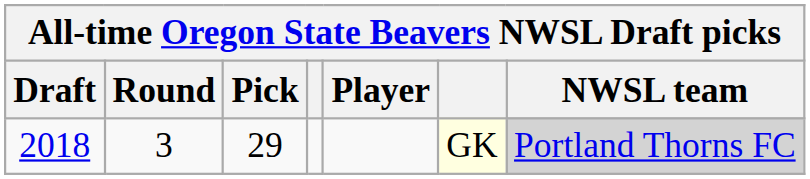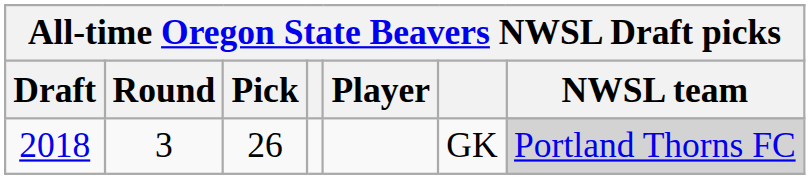2018 | Pick: 29 -> 26
2018 | column 6: lightyellow background -> no background
